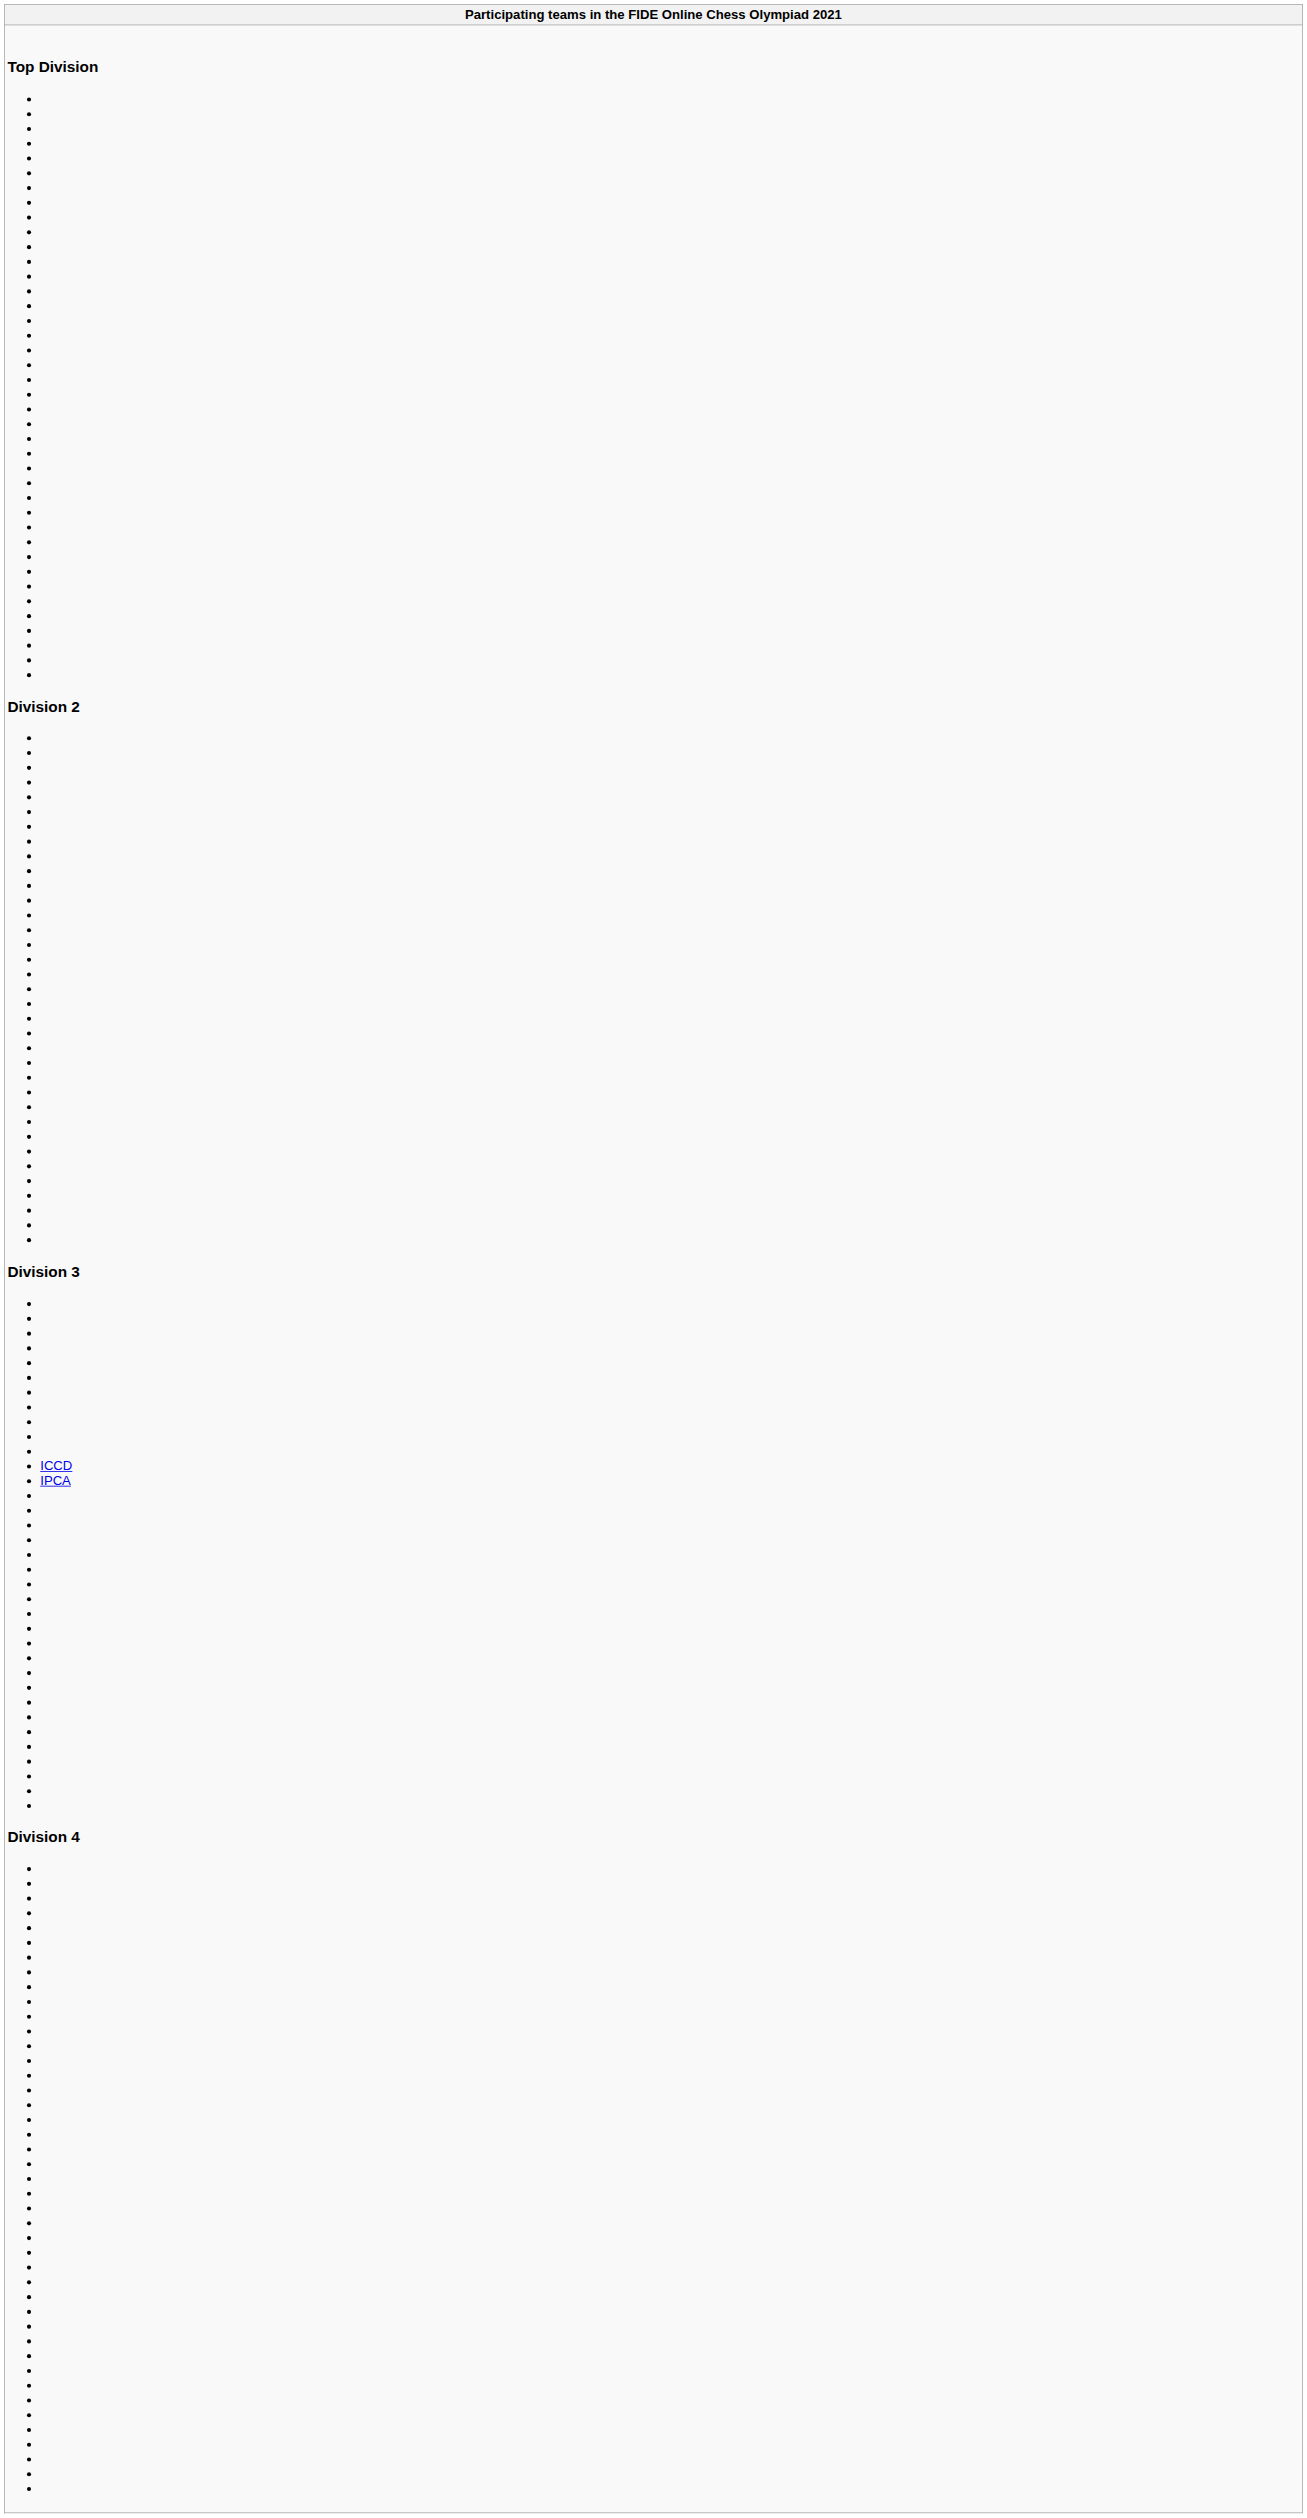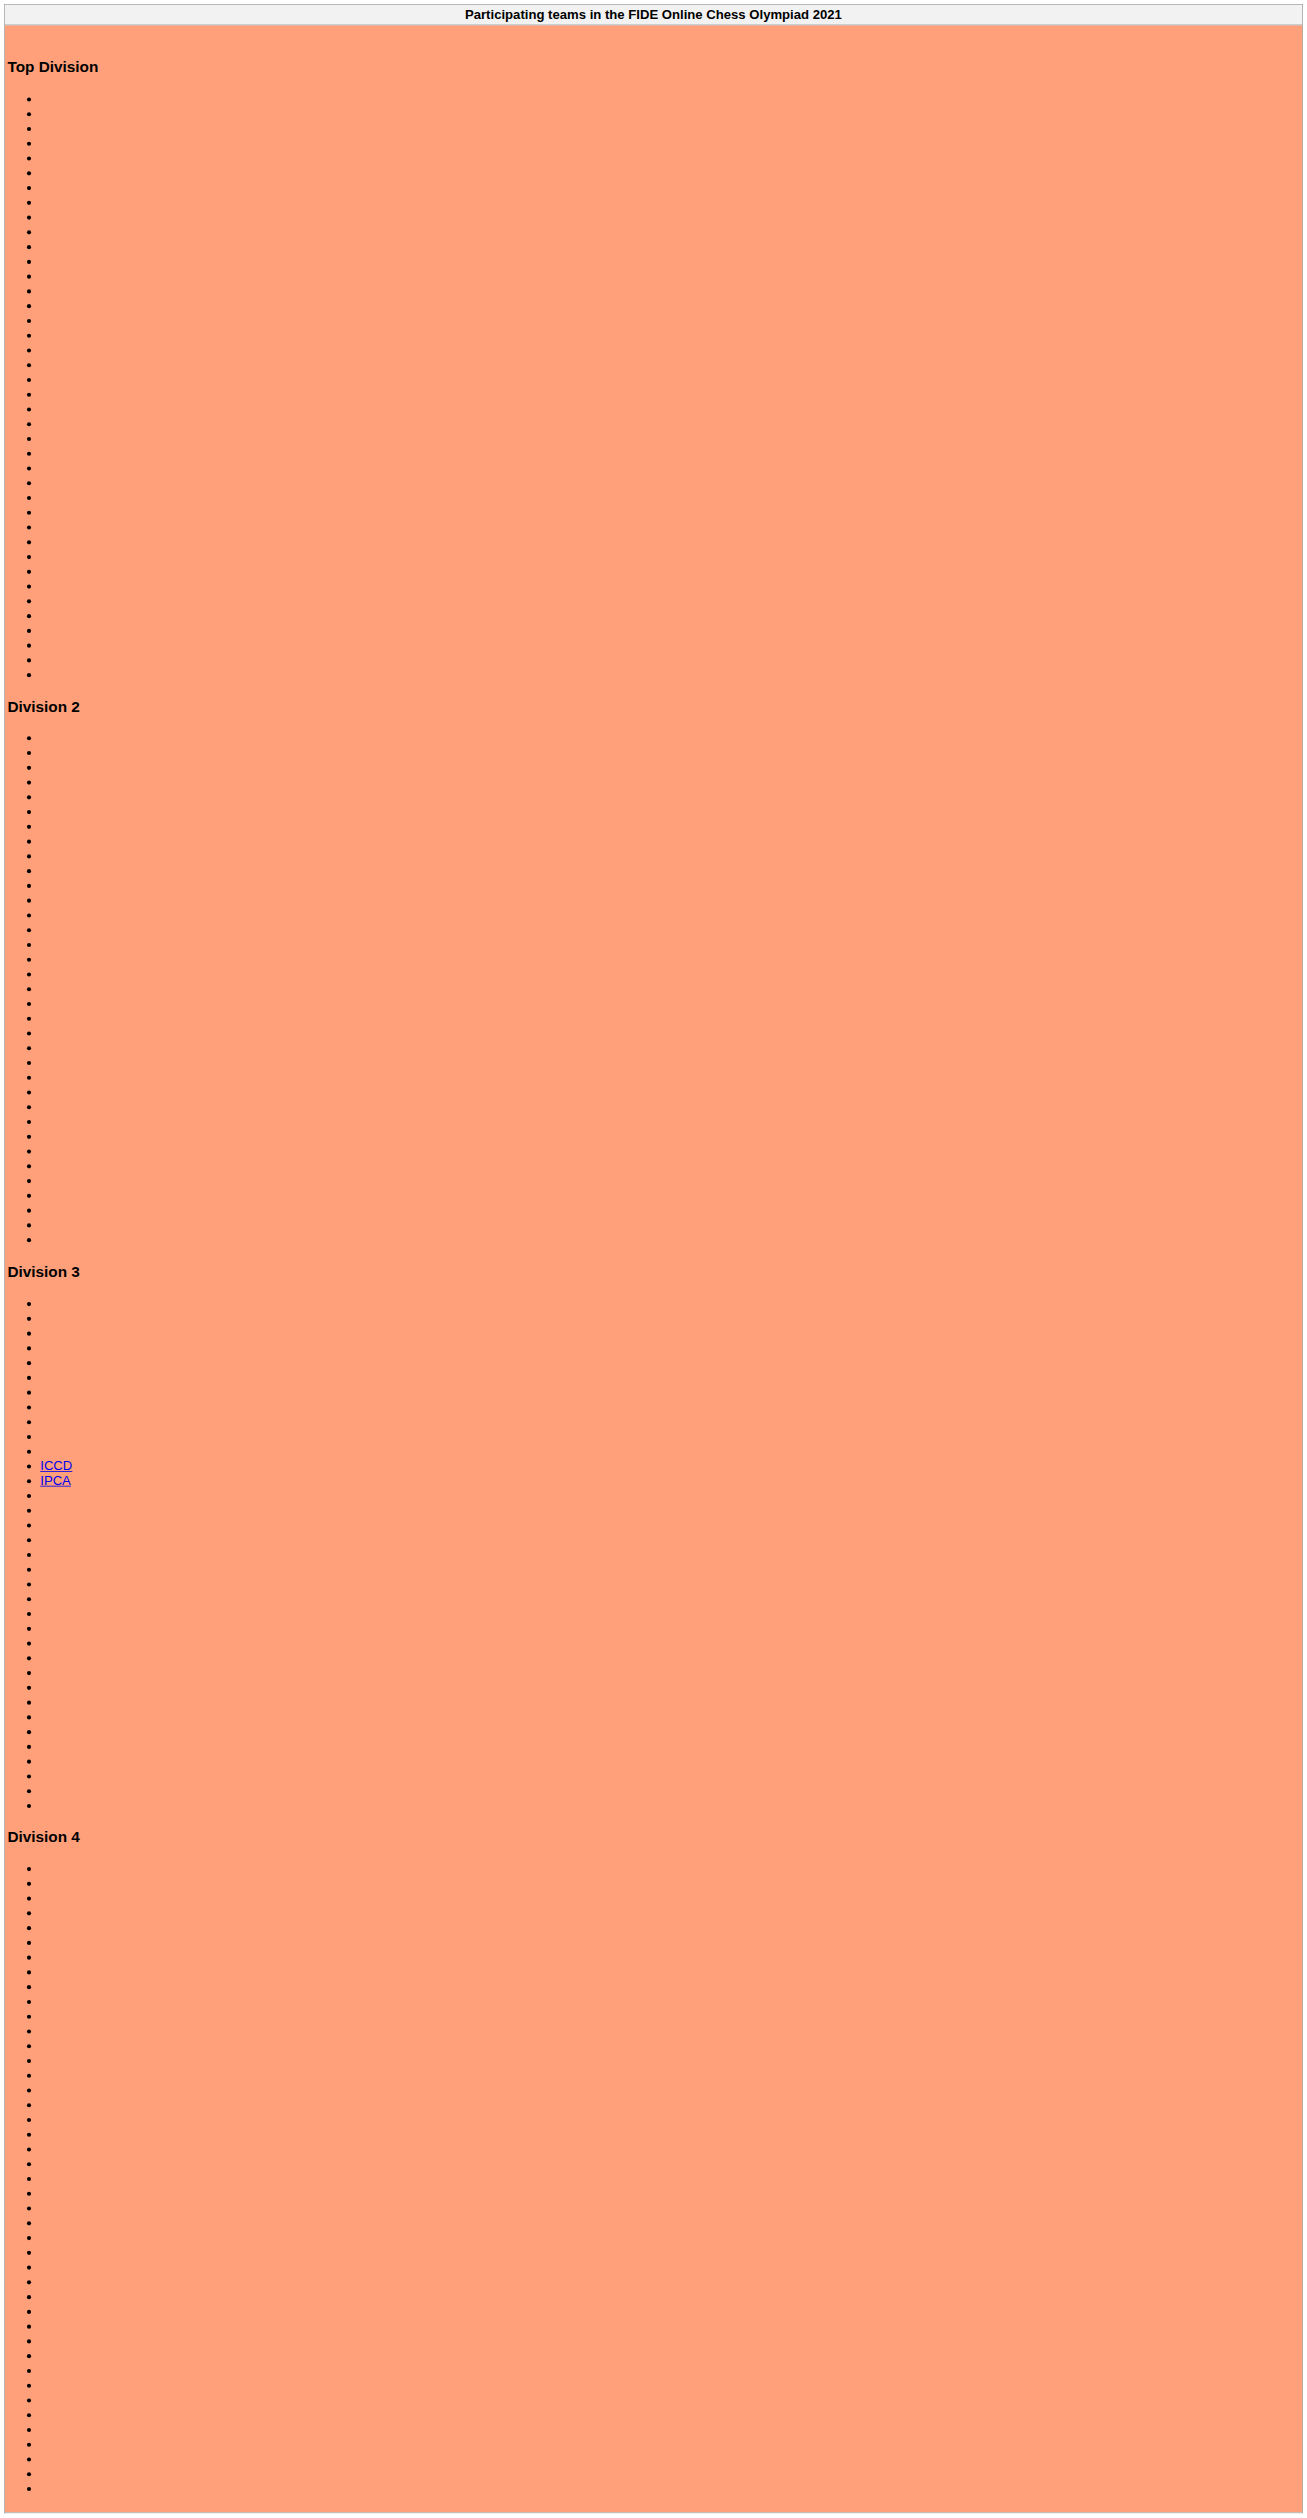row 2 | column 1: no background -> lightsalmon background
